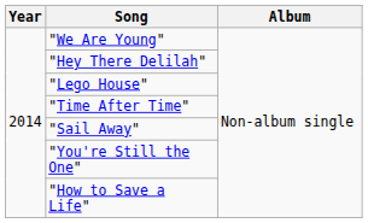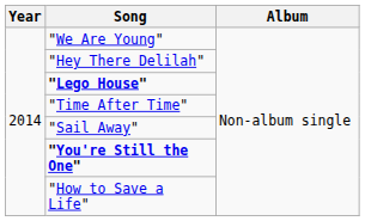"Lego House" | Song: normal -> bold
"You're Still the One" | Song: normal -> bold
